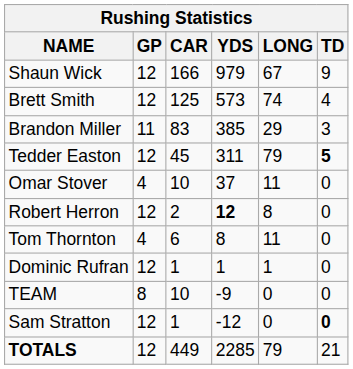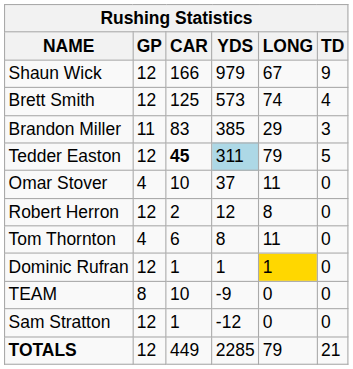Tedder Easton | CAR: normal -> bold
Tedder Easton | YDS: no background -> lightblue background
Tedder Easton | TD: bold -> normal
Robert Herron | YDS: bold -> normal
Dominic Rufran | LONG: no background -> gold background
Sam Stratton | TD: bold -> normal
